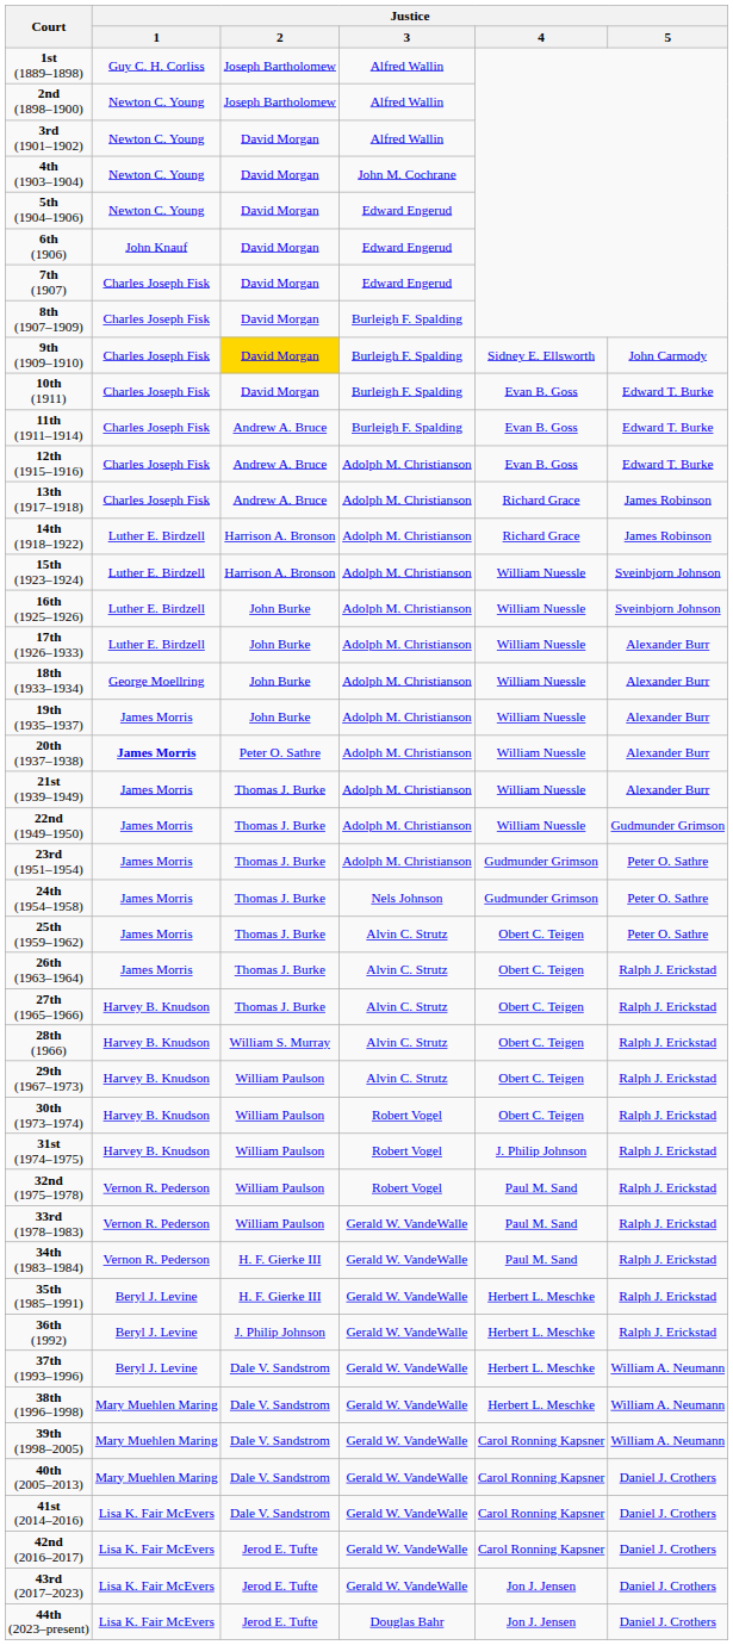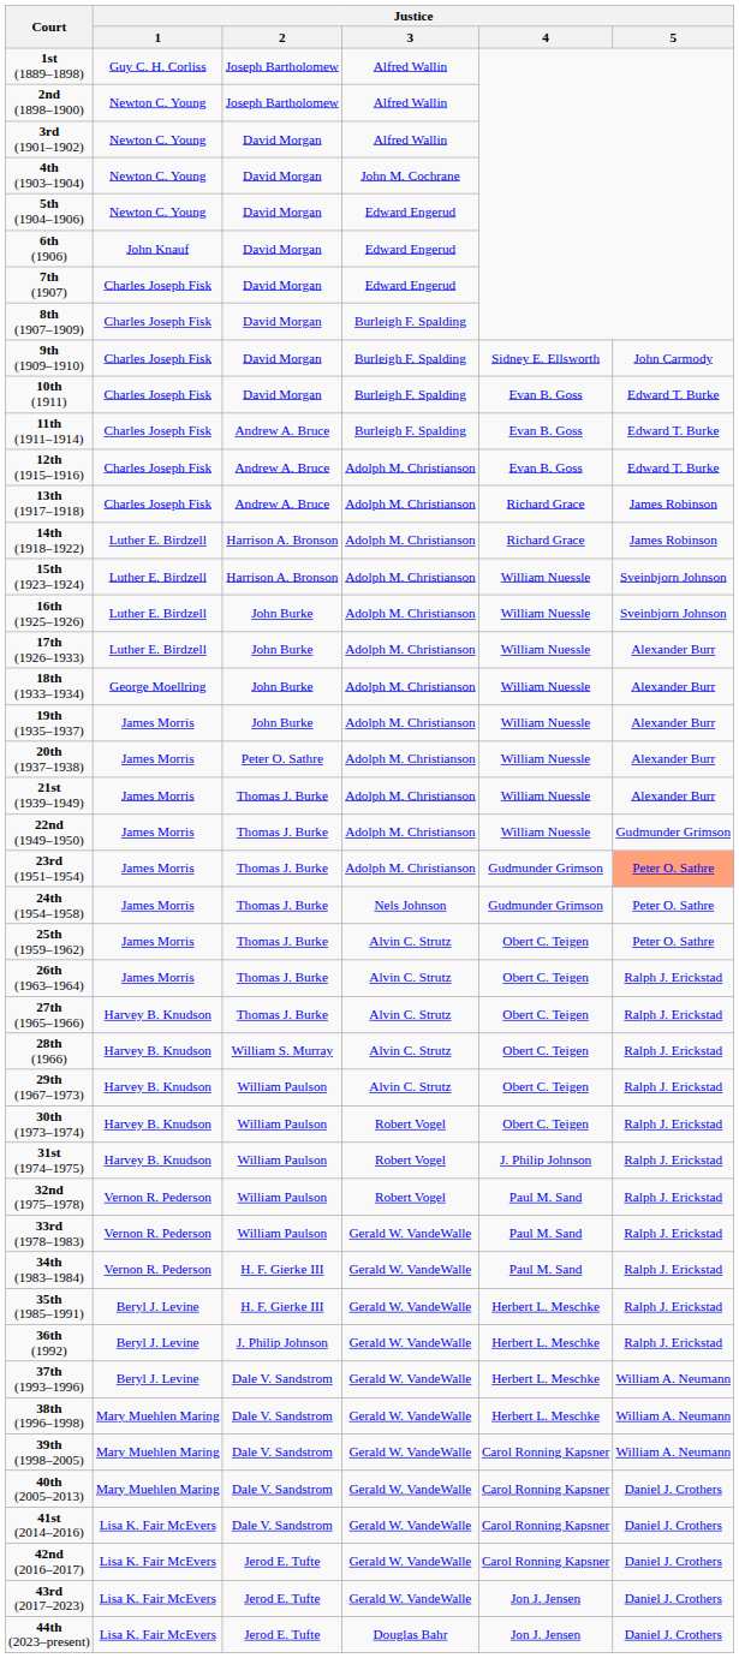9th (1909–1910) | Justice / 2: gold background -> no background
20th (1937–1938) | Justice / 1: bold -> normal
23rd (1951–1954) | Justice / 5: no background -> lightsalmon background
